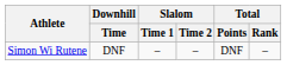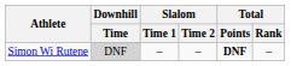Simon Wi Rutene | Downhill / Time: no background -> lightgrey background
Simon Wi Rutene | Total / Points: normal -> bold
